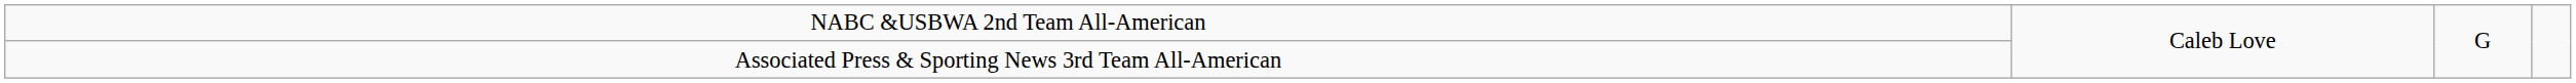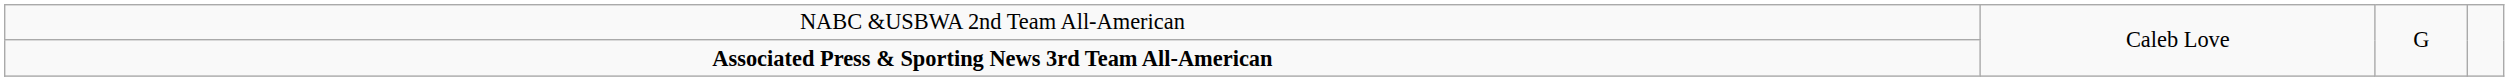row 2 | column 1: normal -> bold
